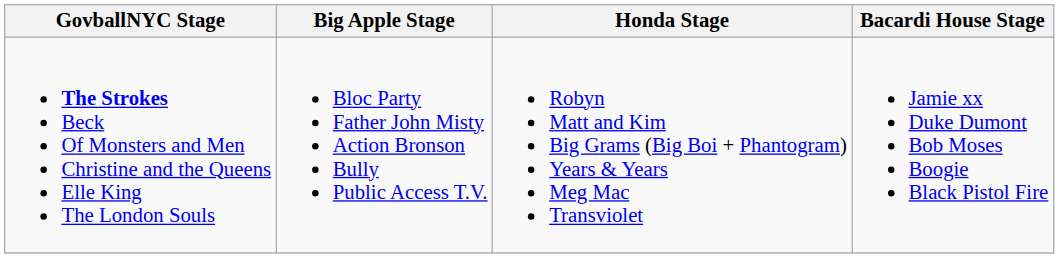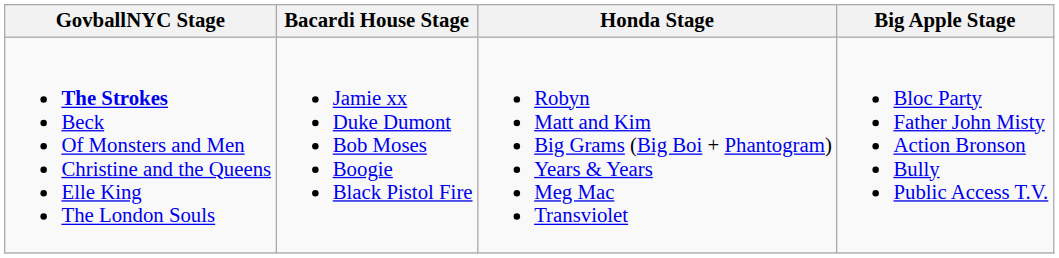columns swapped: Big Apple Stage <-> Bacardi House Stage
